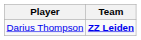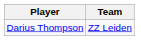Darius Thompson | Team: bold -> normal
